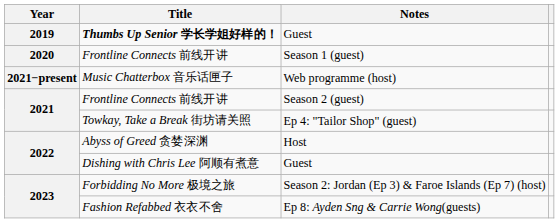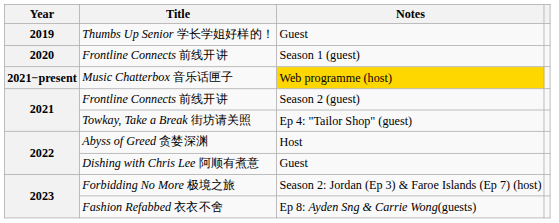Thumbs Up Senior 学长学姐好样的！ | Title: bold -> normal
Music Chatterbox 音乐话匣子 | Notes: no background -> gold background
